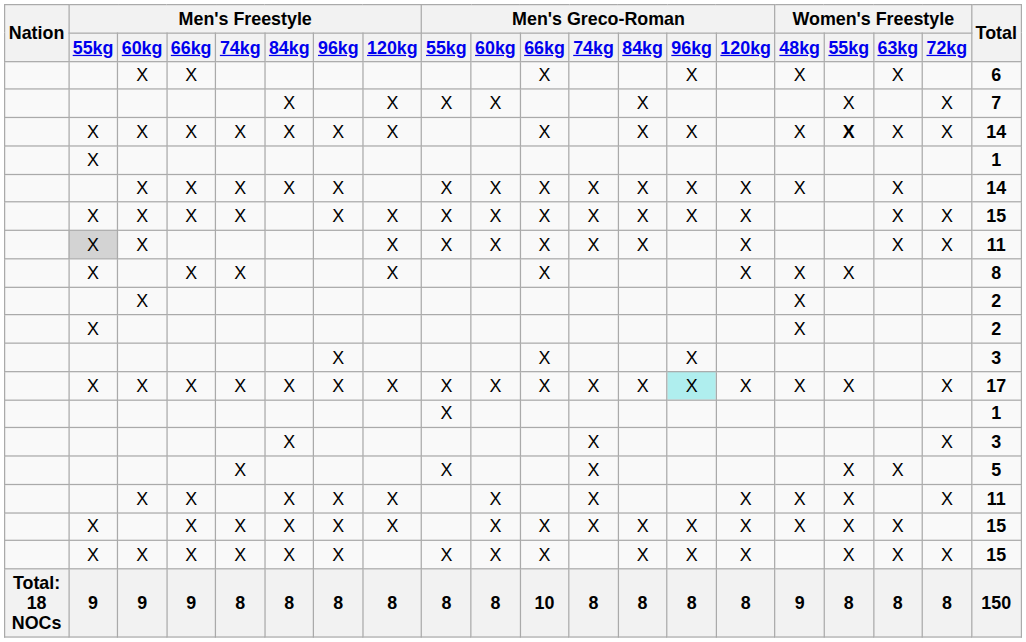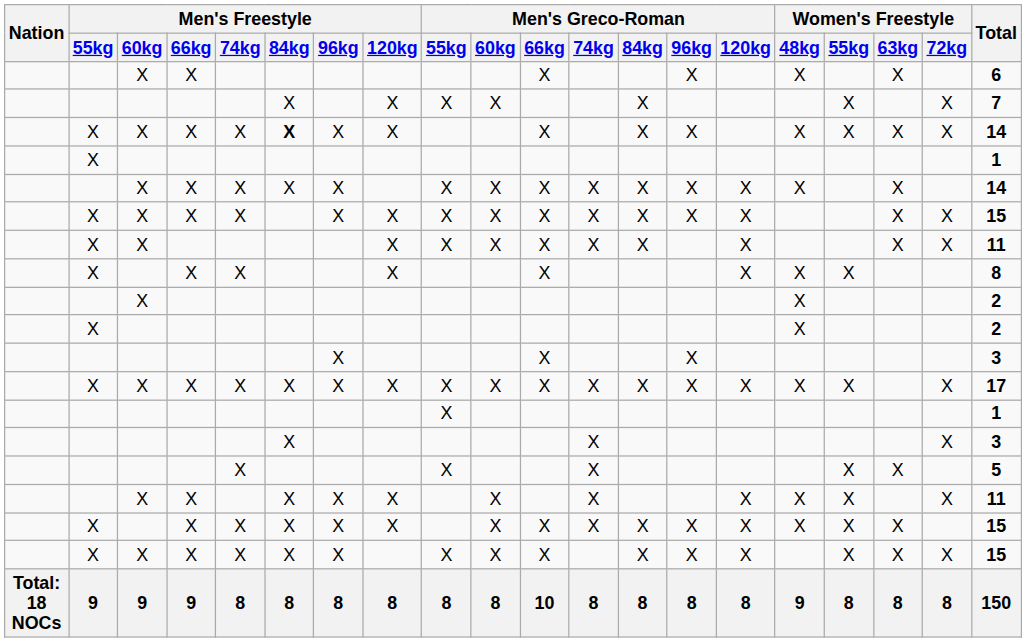row 5 | Men's Freestyle / 84kg: normal -> bold
row 5 | Women's Freestyle / 55kg: bold -> normal
row 9 | Men's Freestyle / 55kg: lightgrey background -> no background
row 14 | Men's Greco-Roman / 96kg: paleturquoise background -> no background
